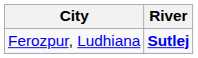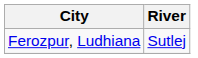Ferozpur, Ludhiana | River: bold -> normal
